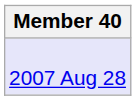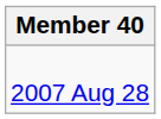row 2 | column 1: lavender background -> no background
